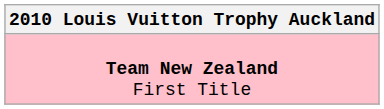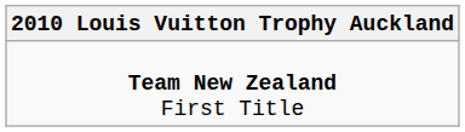row 2 | column 1: pink background -> no background
